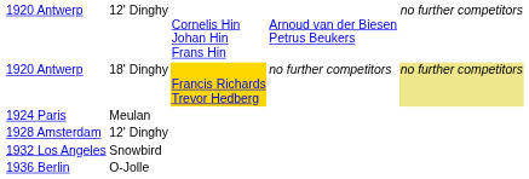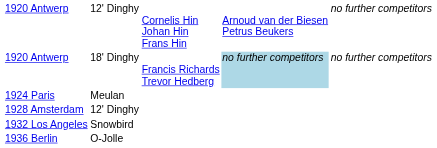1920 Antwerp / 18' Dinghy | column 3: gold background -> no background
1920 Antwerp / 18' Dinghy | column 4: no background -> lightblue background
1920 Antwerp / 18' Dinghy | column 5: khaki background -> no background
